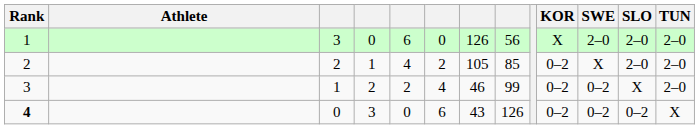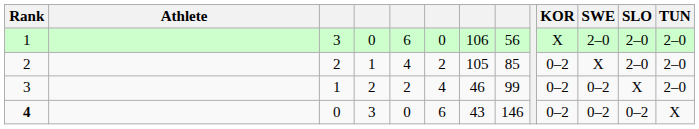row 2 | column 7: 126 -> 106
row 5 | column 8: 126 -> 146
